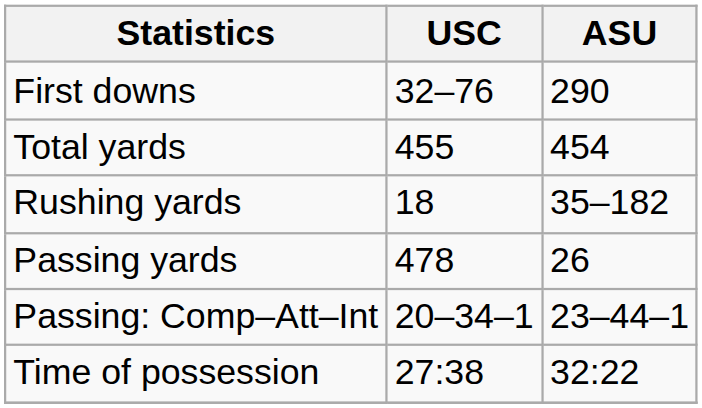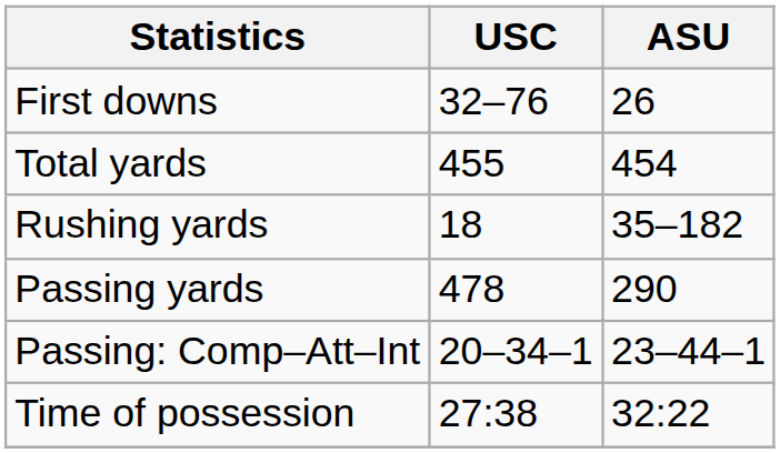First downs | ASU: 290 -> 26
Passing yards | ASU: 26 -> 290
